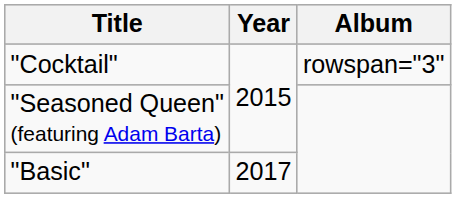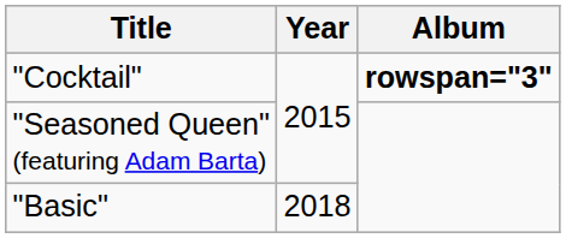"Cocktail" | Album: normal -> bold
"Basic" | Year: 2017 -> 2018
